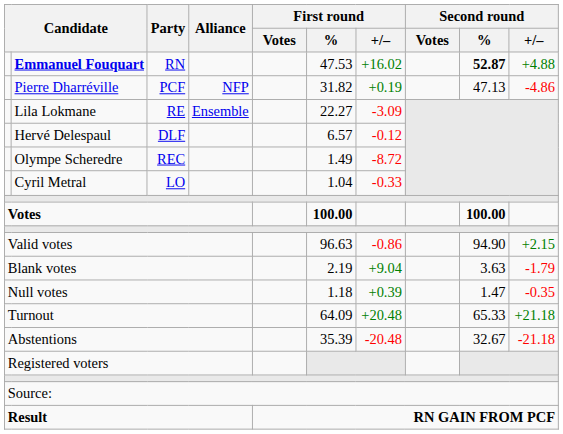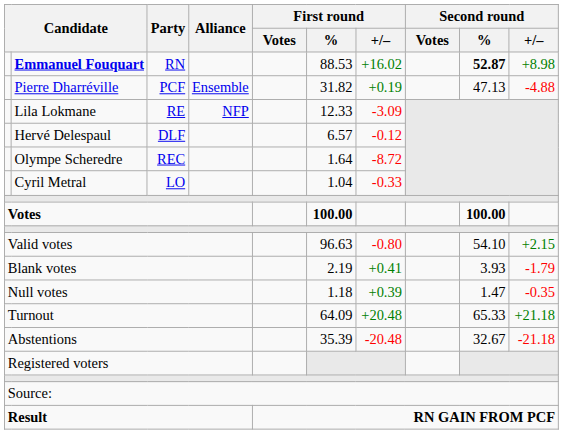Emmanuel Fouquart | First round / %: 47.53 -> 88.53
Emmanuel Fouquart | Second round / +/–: +4.88 -> +8.98
Pierre Dharréville | Alliance: NFP -> Ensemble
Pierre Dharréville | Second round / +/–: -4.86 -> -4.88
Lila Lokmane | Alliance: Ensemble -> NFP
Lila Lokmane | First round / %: 22.27 -> 12.33
Olympe Scheredre | First round / %: 1.49 -> 1.64
Valid votes | First round / +/–: -0.86 -> -0.80
Valid votes | Second round / %: 94.90 -> 54.10
Blank votes | First round / +/–: +9.04 -> +0.41
Blank votes | Second round / %: 3.63 -> 3.93
